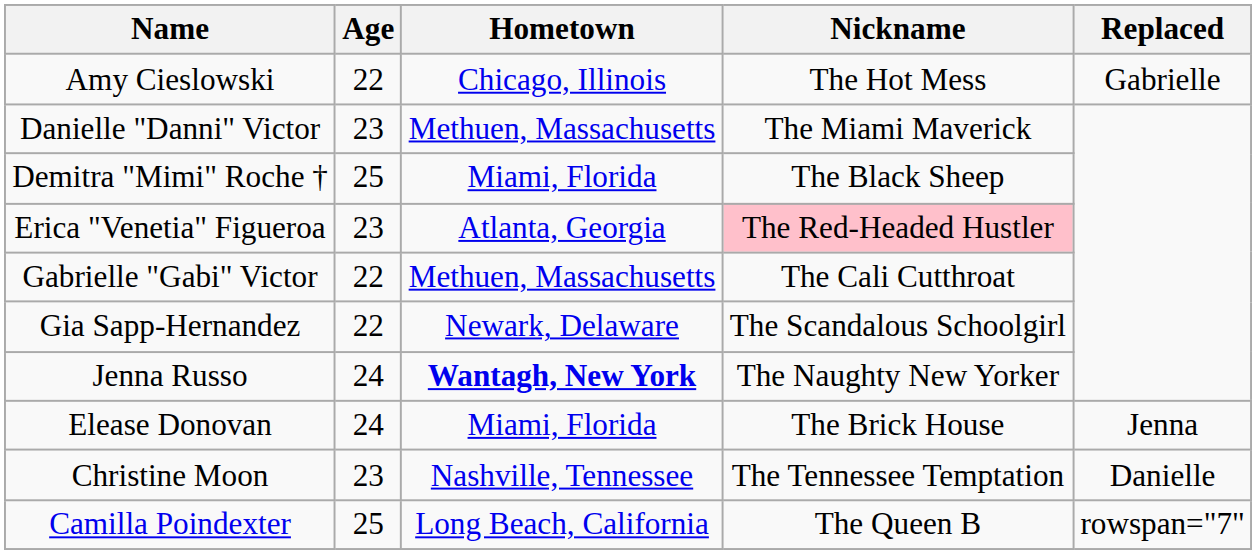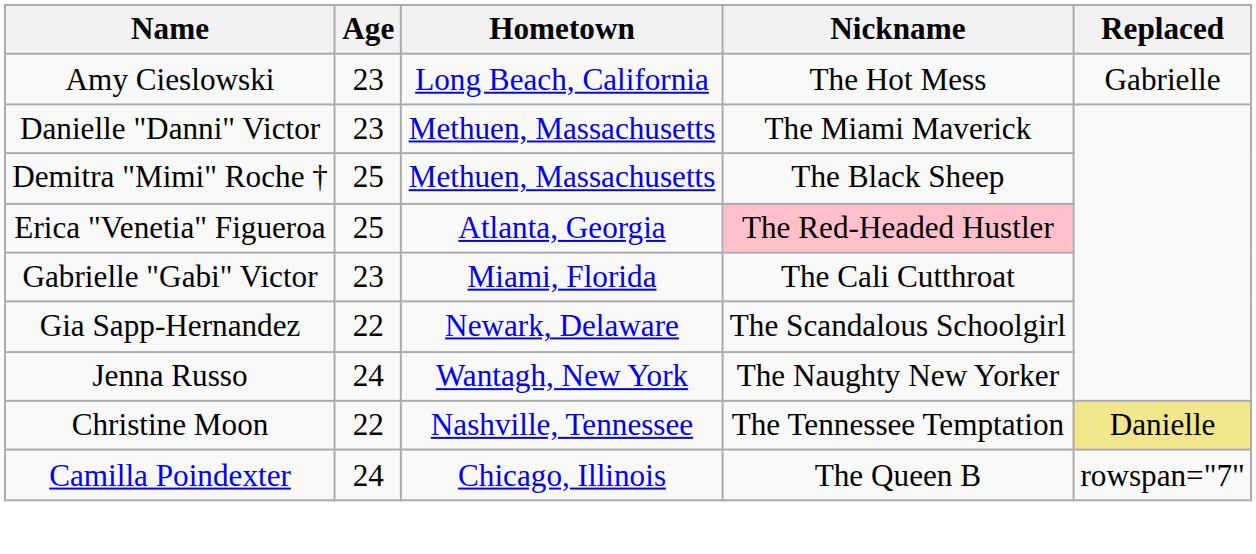Amy Cieslowski | Age: 22 -> 23
Amy Cieslowski | Hometown: Chicago, Illinois -> Long Beach, California
Demitra "Mimi" Roche † | Hometown: Miami, Florida -> Methuen, Massachusetts
Erica "Venetia" Figueroa | Age: 23 -> 25
Gabrielle "Gabi" Victor | Age: 22 -> 23
Gabrielle "Gabi" Victor | Hometown: Methuen, Massachusetts -> Miami, Florida
Jenna Russo | Hometown: bold -> normal
- row: Elease Donovan | 24 | Miami, Florida | The Brick House | Jenna
Christine Moon | Age: 23 -> 22
Christine Moon | Replaced: no background -> khaki background
Camilla Poindexter | Age: 25 -> 24
Camilla Poindexter | Hometown: Long Beach, California -> Chicago, Illinois
